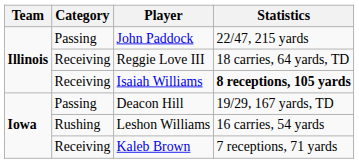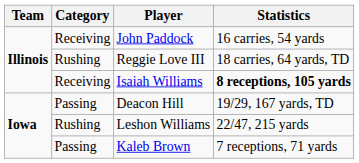John Paddock | Category: Passing -> Receiving
John Paddock | Statistics: 22/47, 215 yards -> 16 carries, 54 yards
Reggie Love III | Category: Receiving -> Rushing
Leshon Williams | Statistics: 16 carries, 54 yards -> 22/47, 215 yards
Kaleb Brown | Category: Receiving -> Passing
